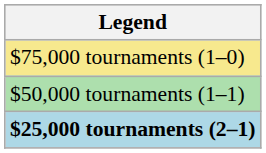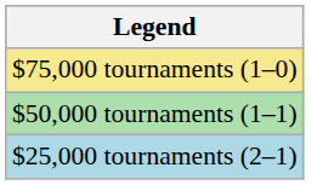row 4 | column 1: bold -> normal
